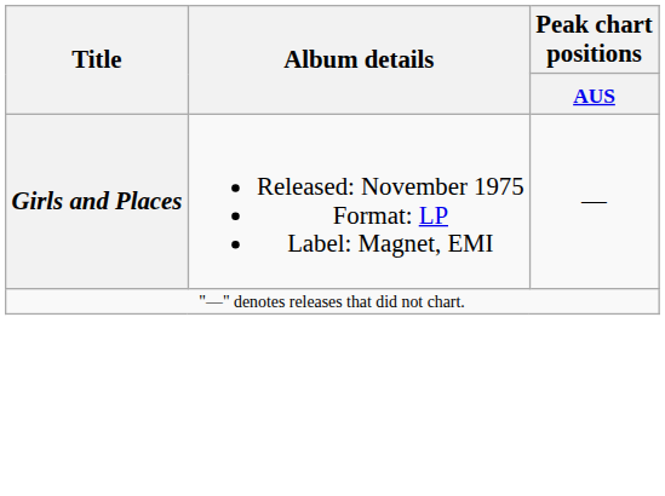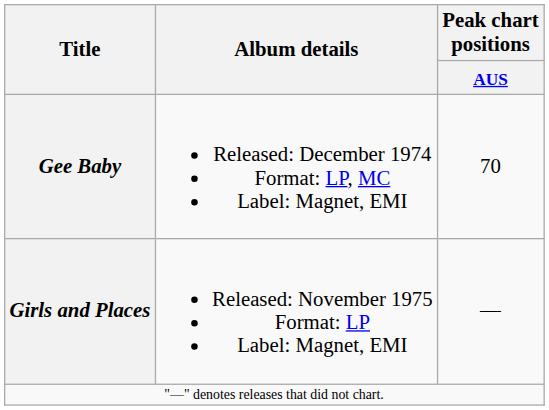+ row: Gee Baby | Released: December 1974 Format: LP, MC Label: Magnet, EMI | 70
